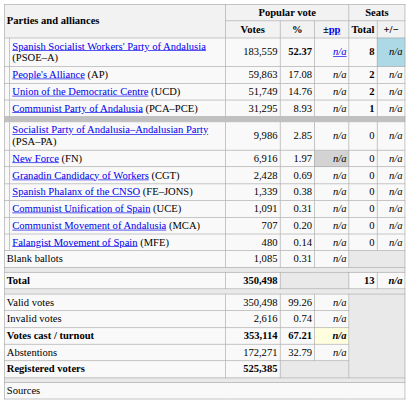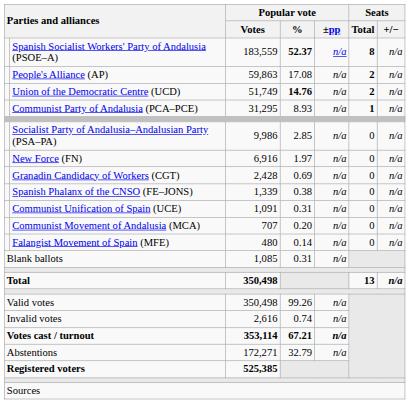Spanish Socialist Workers' Party of Andalusia (PSOE–A) | Seats / +/−: lightblue background -> no background
Union of the Democratic Centre (UCD) | Popular vote / %: normal -> bold
New Force (FN) | Popular vote / ±pp: lightgrey background -> no background
Votes cast / turnout | Popular vote / ±pp: lightyellow background -> no background
